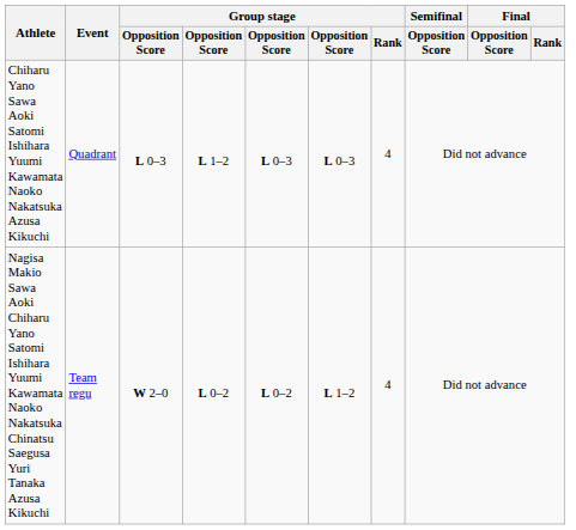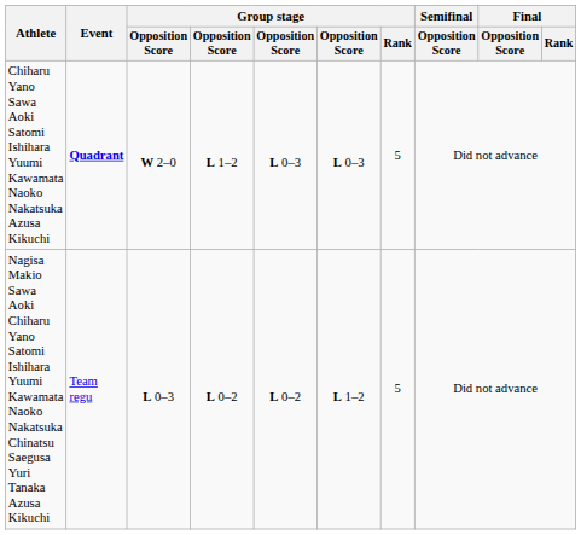row 3 | Event: normal -> bold
row 3 | column 3: L 0–3 -> W 2–0
row 3 | Group stage / Rank: 4 -> 5
row 4 | column 3: W 2–0 -> L 0–3
row 4 | Group stage / Rank: 4 -> 5
